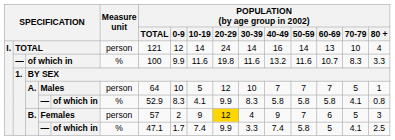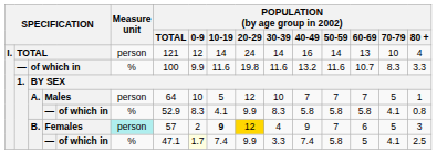Females | Measure unit: no background -> paleturquoise background
Females | POPULATION (by age group in 2002) / 10-19: normal -> bold
B. / — | POPULATION (by age group in 2002) / 0-9: no background -> lightyellow background
